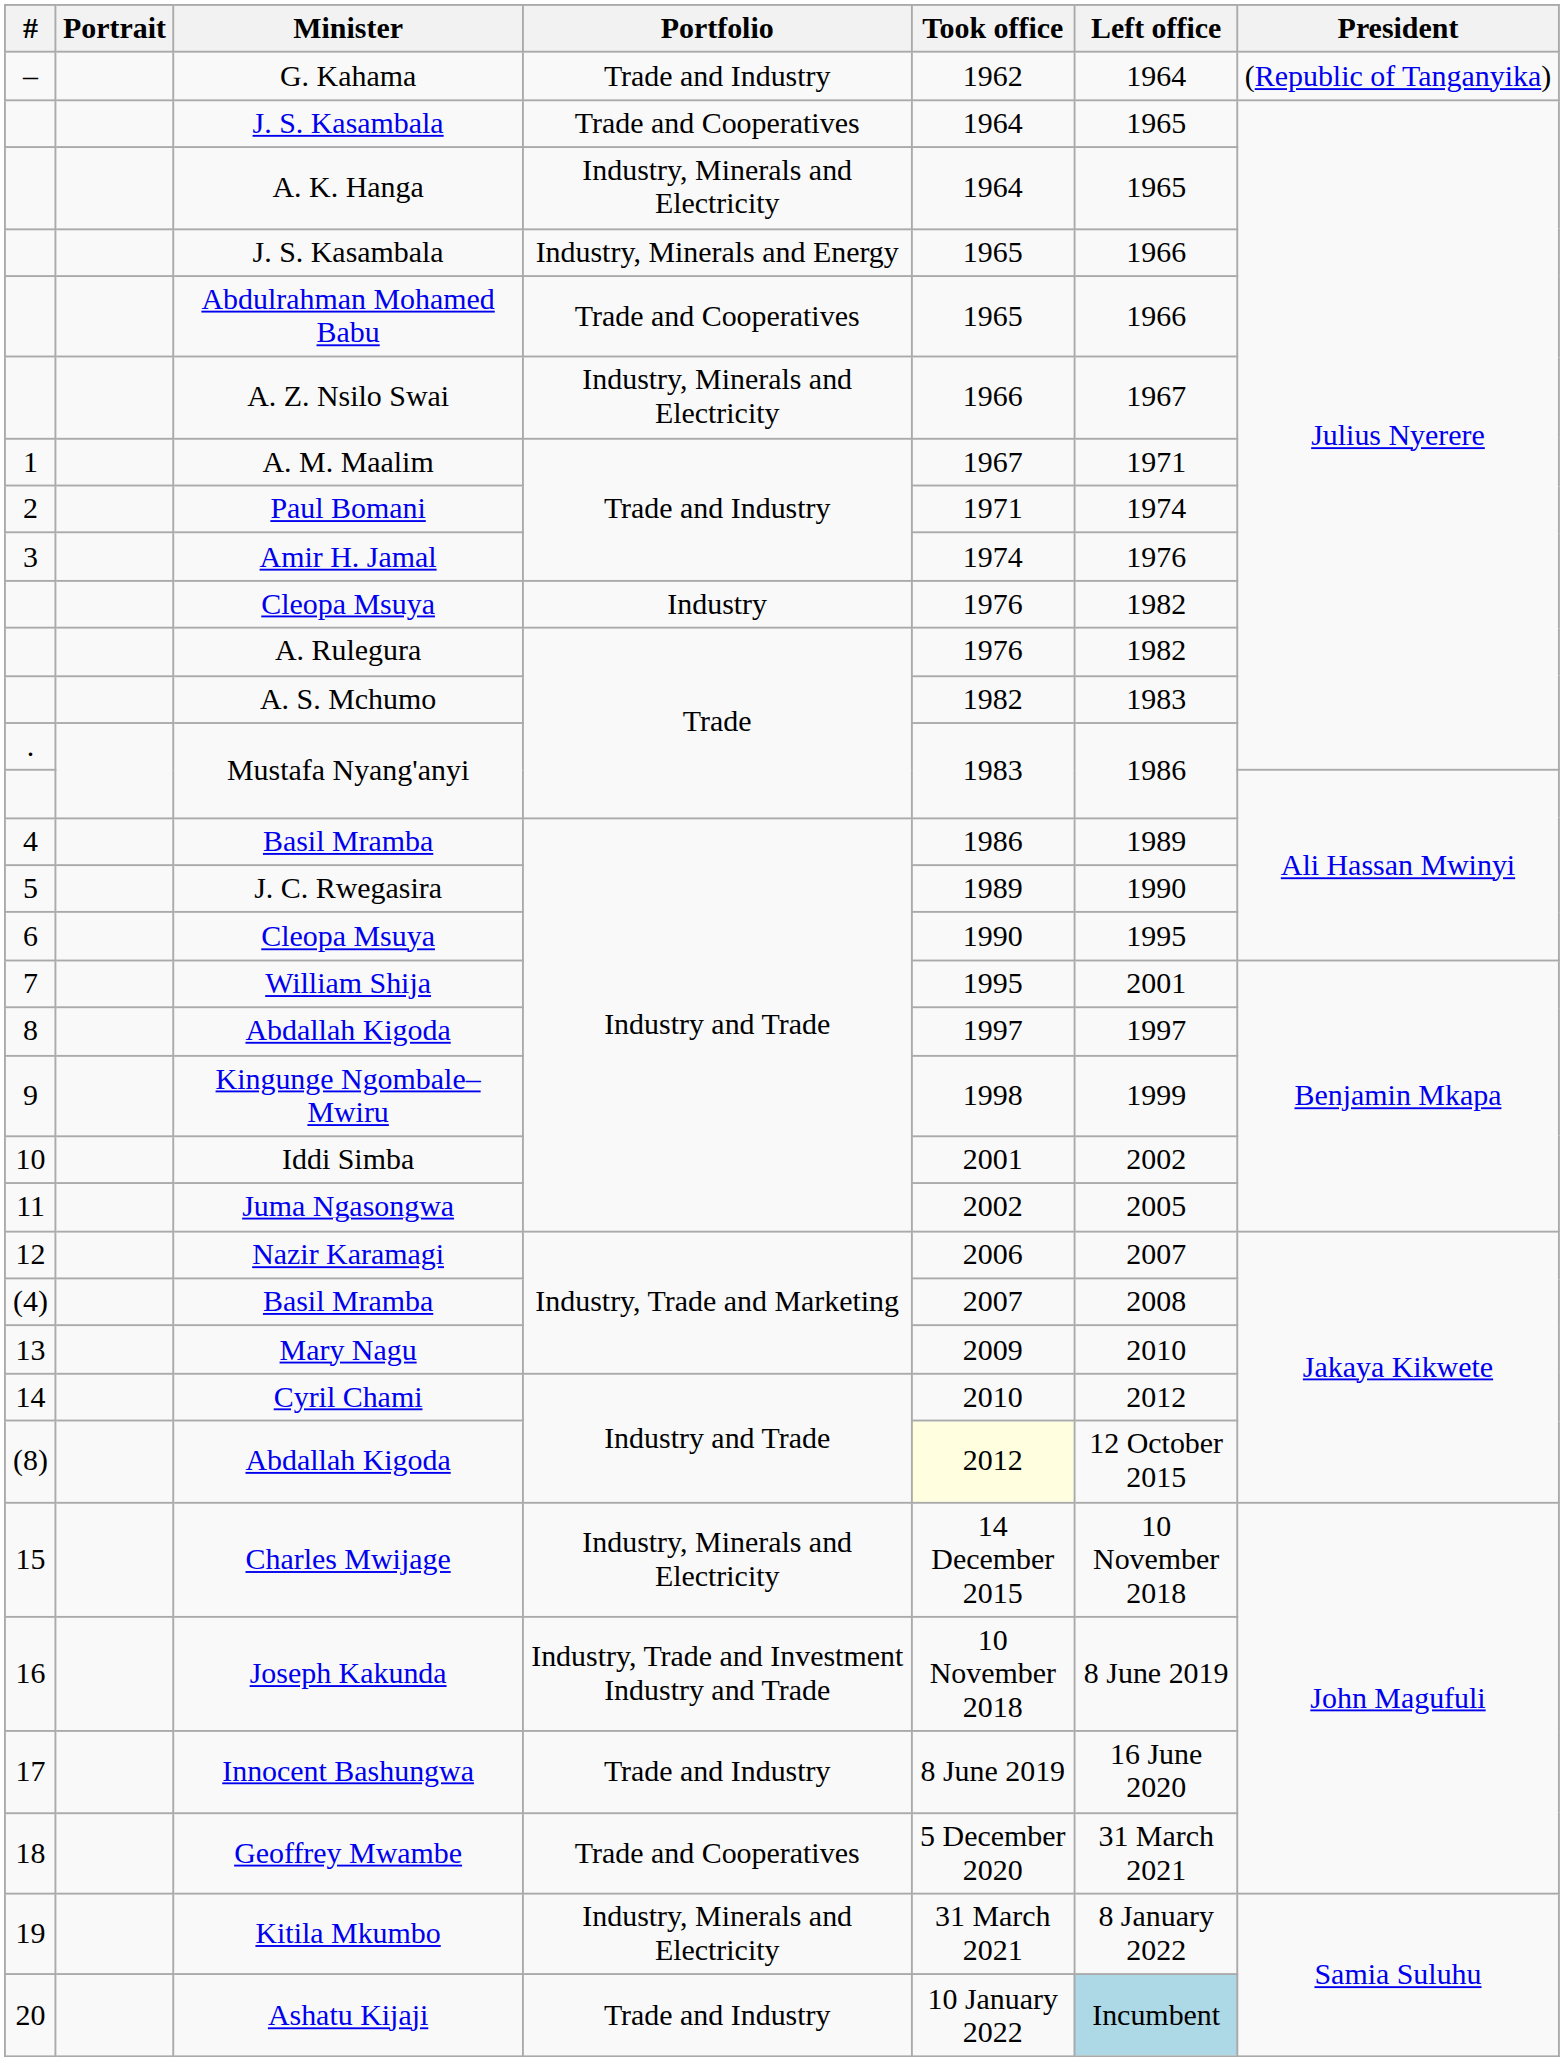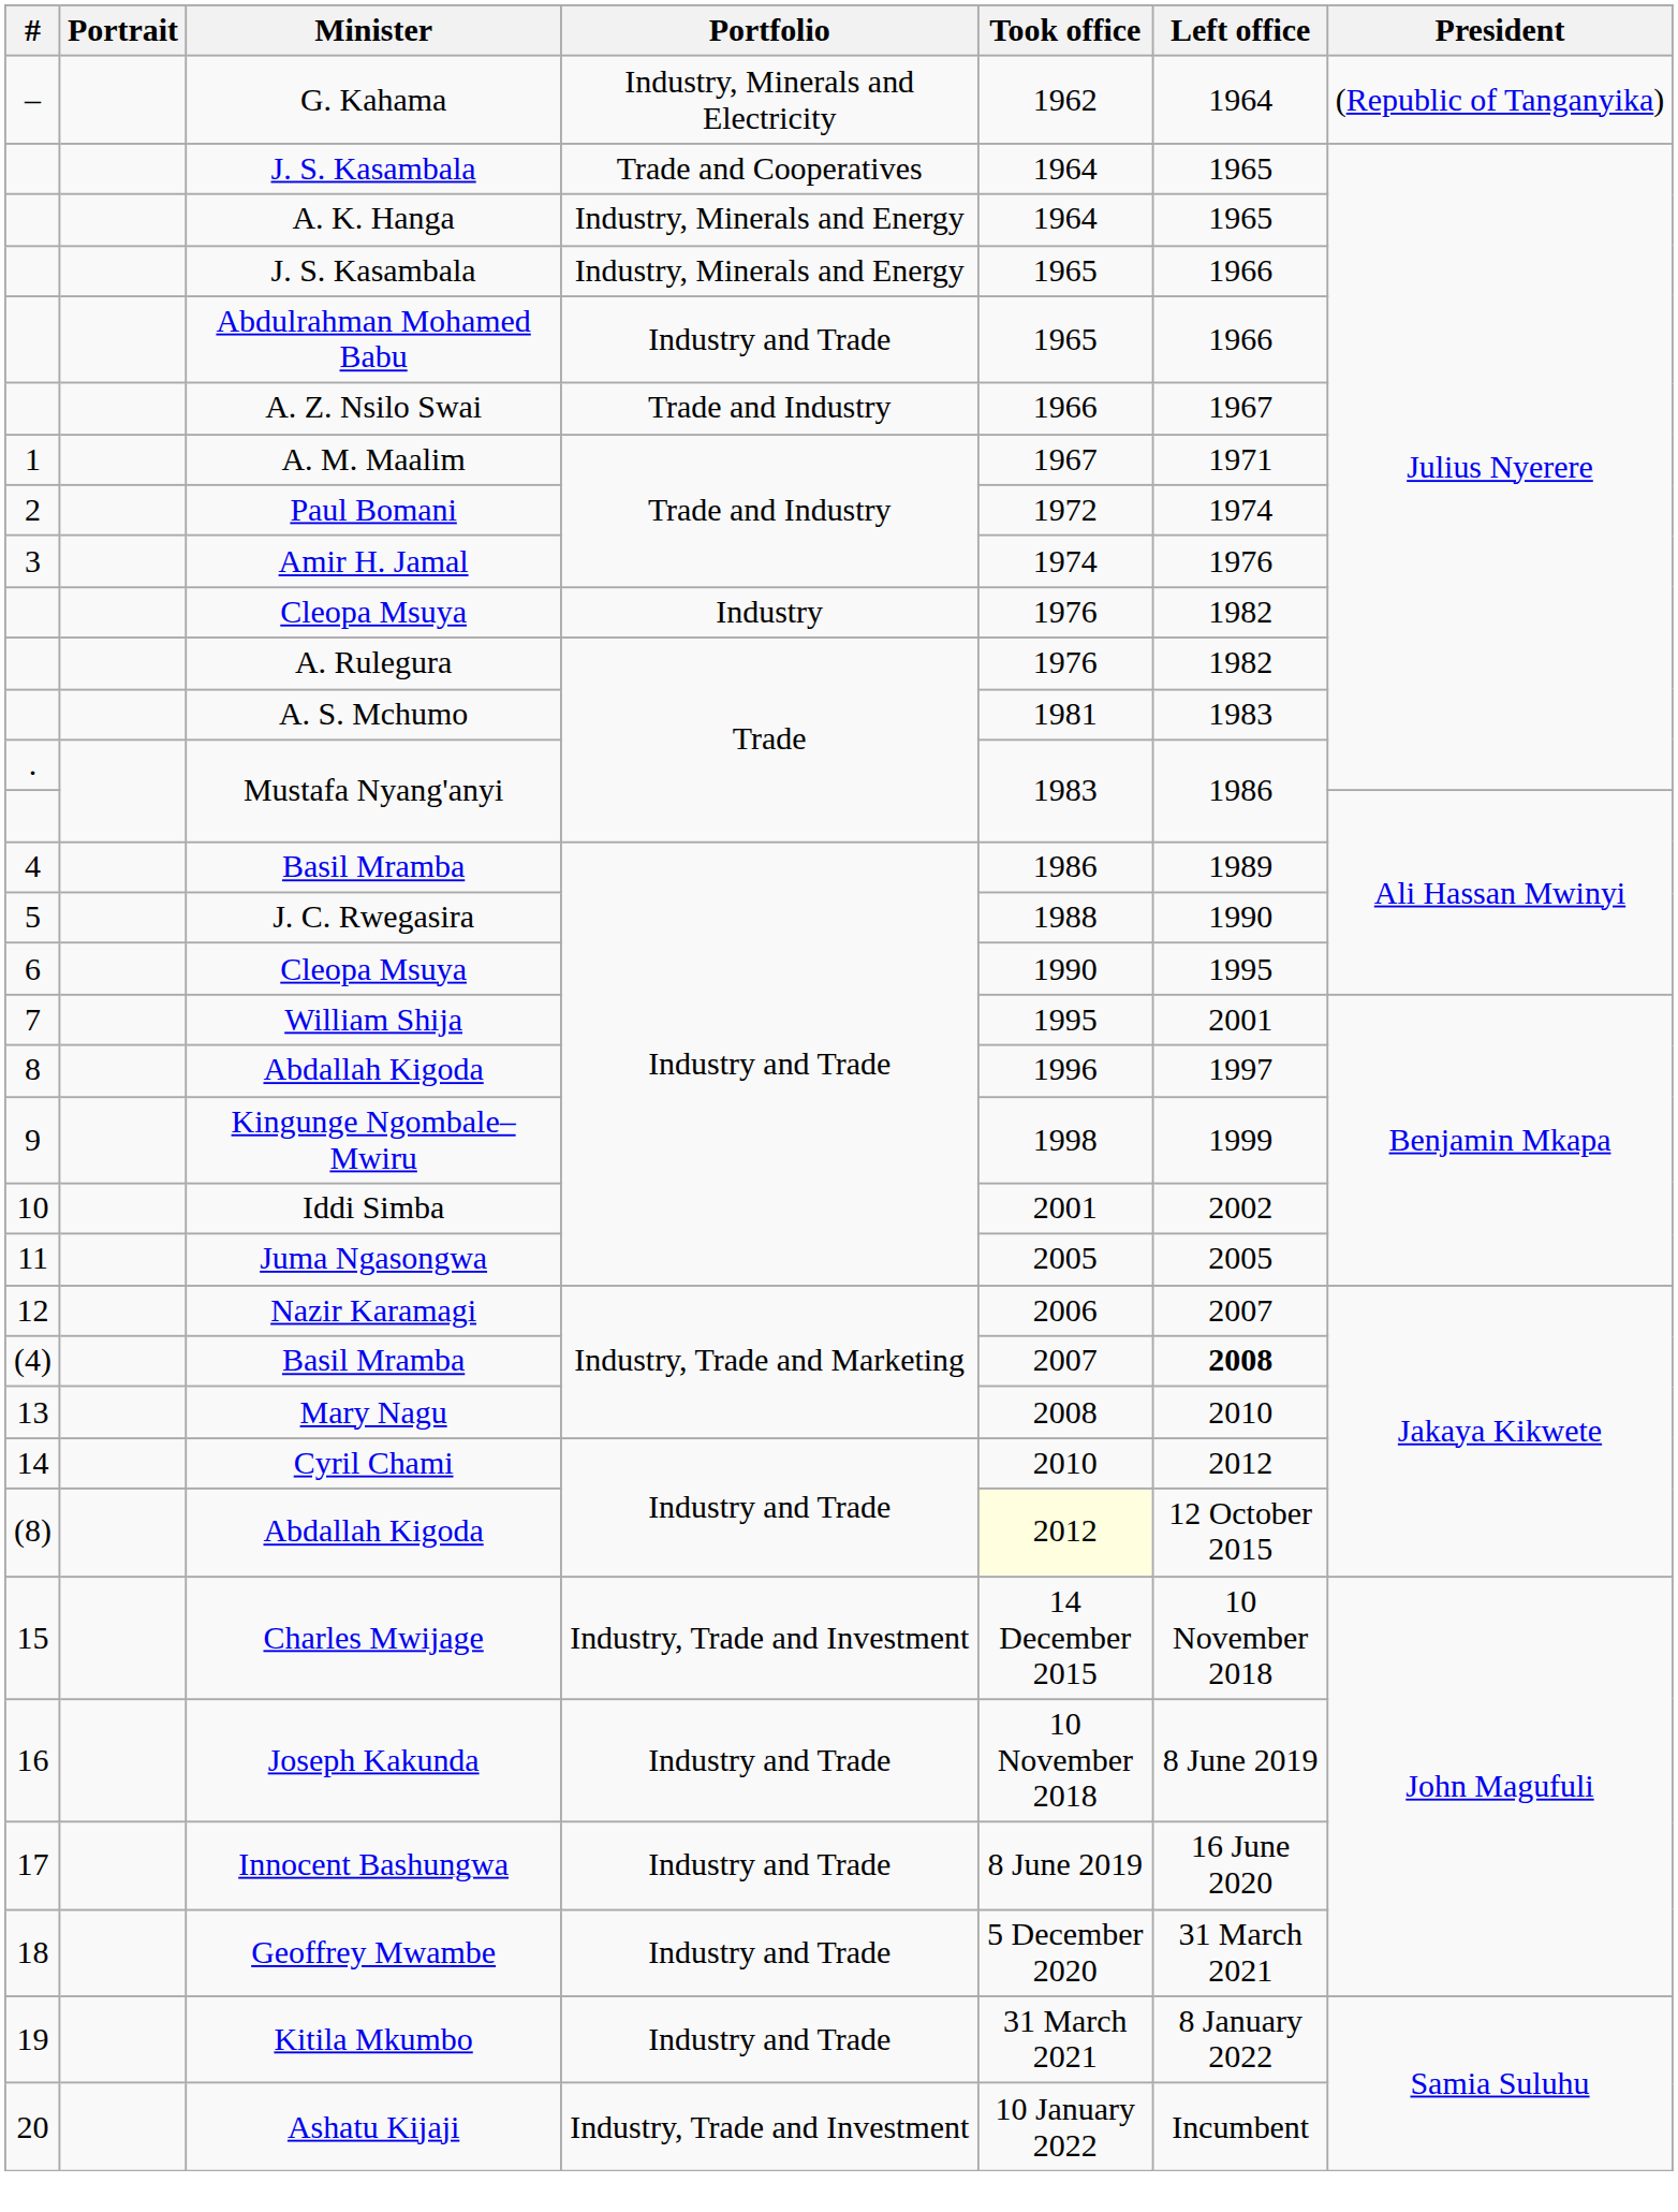G. Kahama | Portfolio: Trade and Industry -> Industry, Minerals and Electricity
A. K. Hanga | Portfolio: Industry, Minerals and Electricity -> Industry, Minerals and Energy
Abdulrahman Mohamed Babu | Portfolio: Trade and Cooperatives -> Industry and Trade
A. Z. Nsilo Swai | Portfolio: Industry, Minerals and Electricity -> Trade and Industry
Paul Bomani | Took office: 1971 -> 1972
A. S. Mchumo | Took office: 1982 -> 1981
J. C. Rwegasira | Took office: 1989 -> 1988
8 / Abdallah Kigoda | Took office: 1997 -> 1996
Juma Ngasongwa | Took office: 2002 -> 2005
(4) / Basil Mramba | Left office: normal -> bold
Mary Nagu | Took office: 2009 -> 2008
Charles Mwijage | Portfolio: Industry, Minerals and Electricity -> Industry, Trade and Investment
Joseph Kakunda | Portfolio: Industry, Trade and Investment Industry and Trade -> Industry and Trade
Innocent Bashungwa | Portfolio: Trade and Industry -> Industry and Trade
Geoffrey Mwambe | Portfolio: Trade and Cooperatives -> Industry and Trade
Kitila Mkumbo | Portfolio: Industry, Minerals and Electricity -> Industry and Trade
Ashatu Kijaji | Portfolio: Trade and Industry -> Industry, Trade and Investment
Ashatu Kijaji | Left office: lightblue background -> no background
